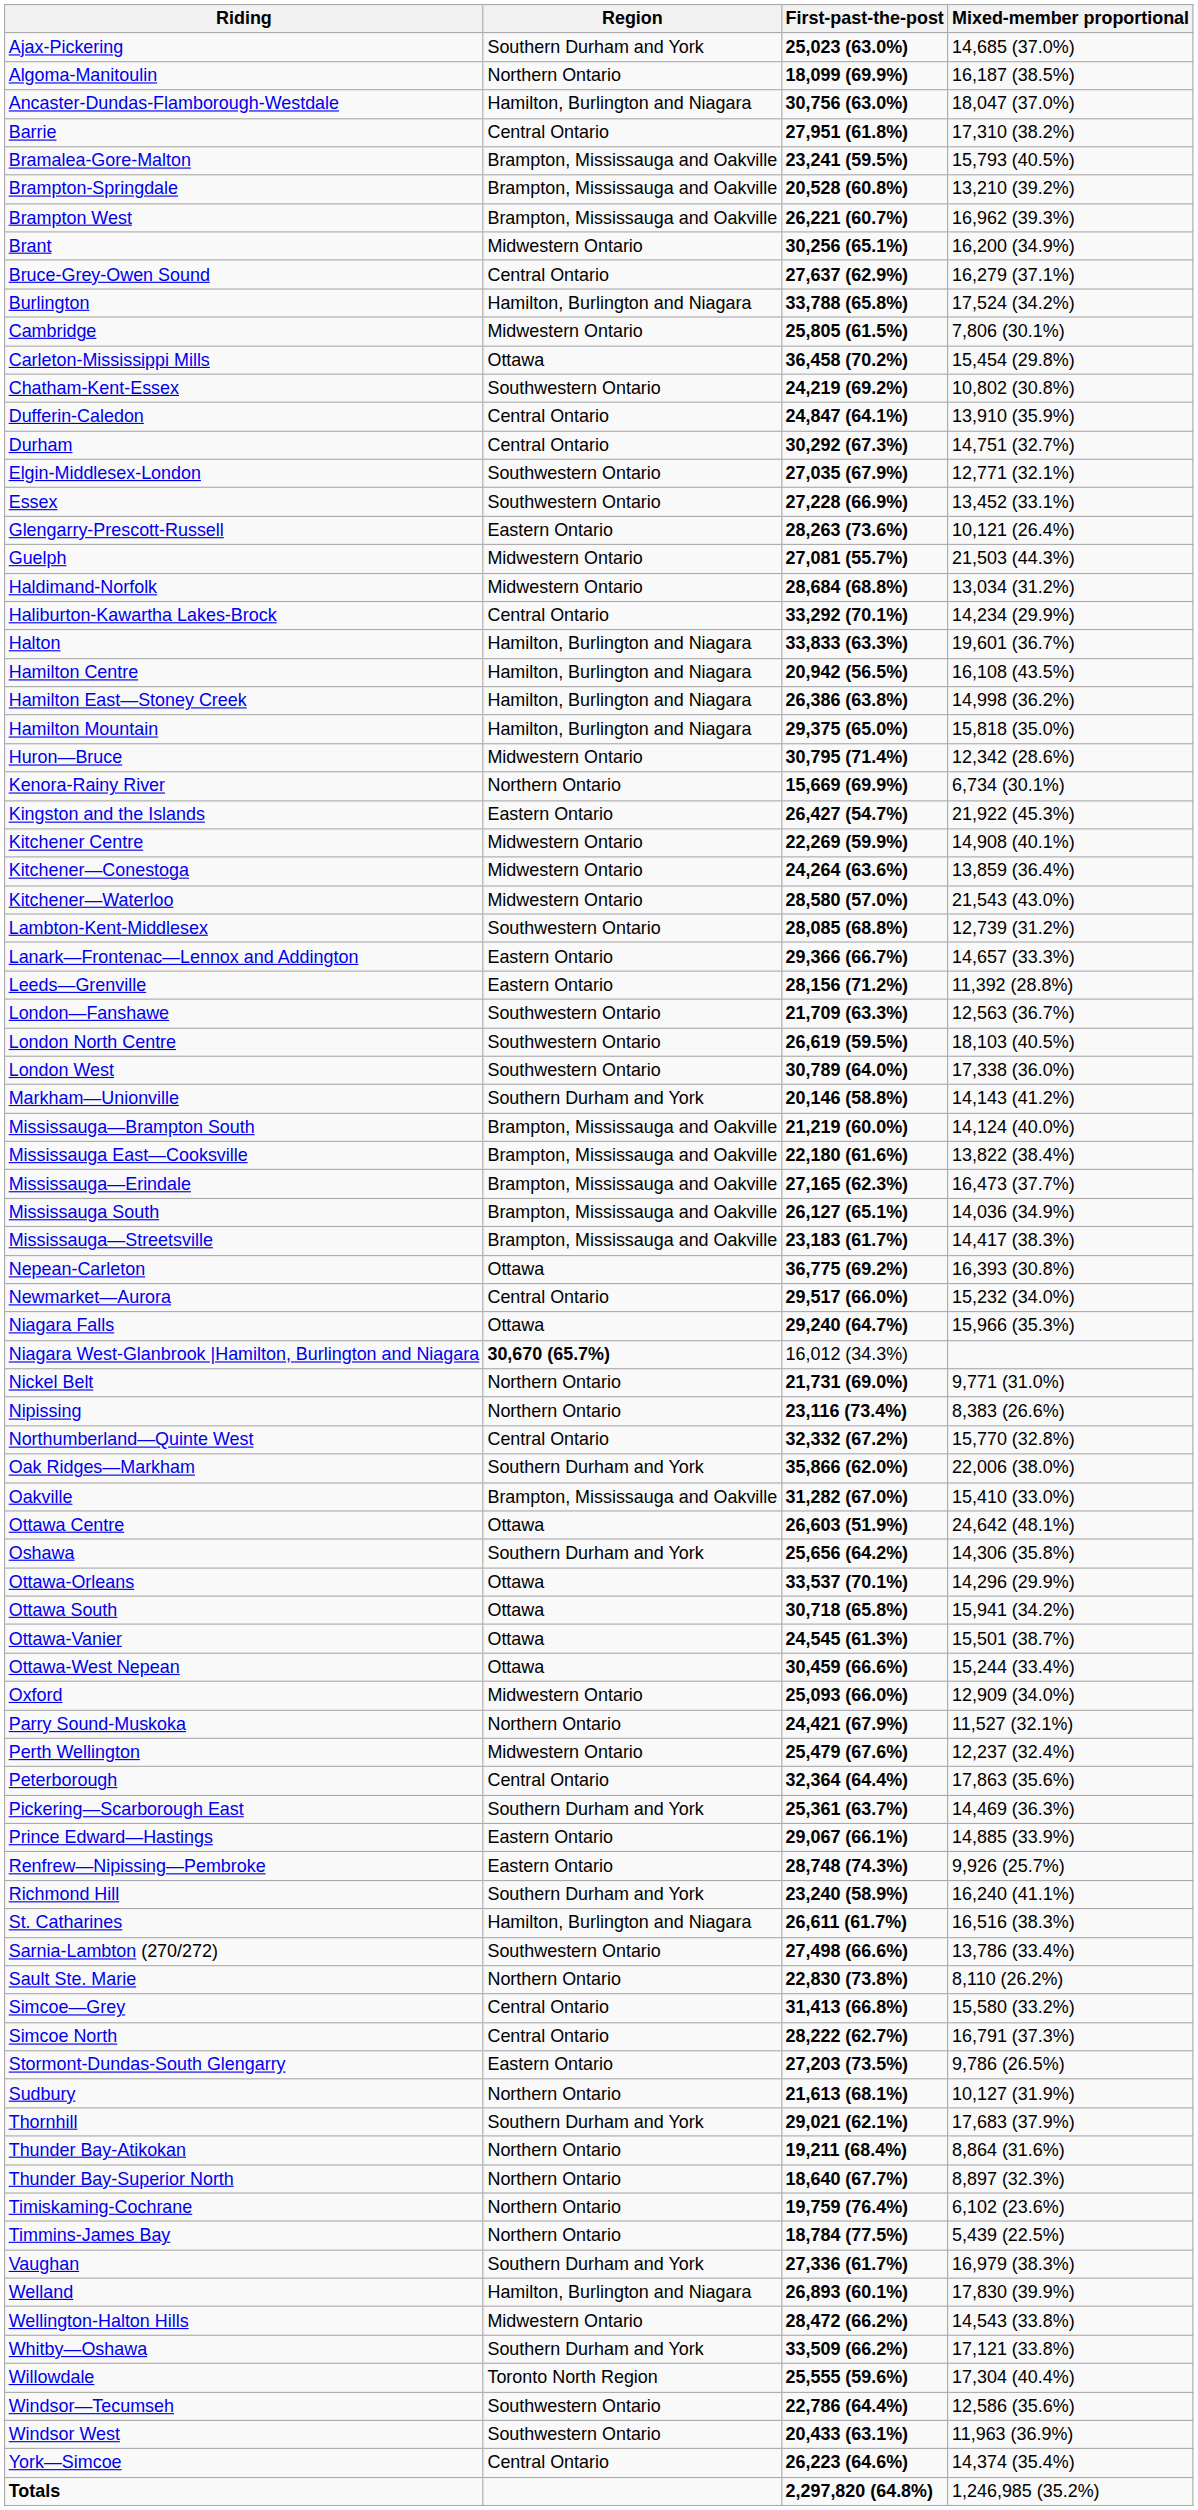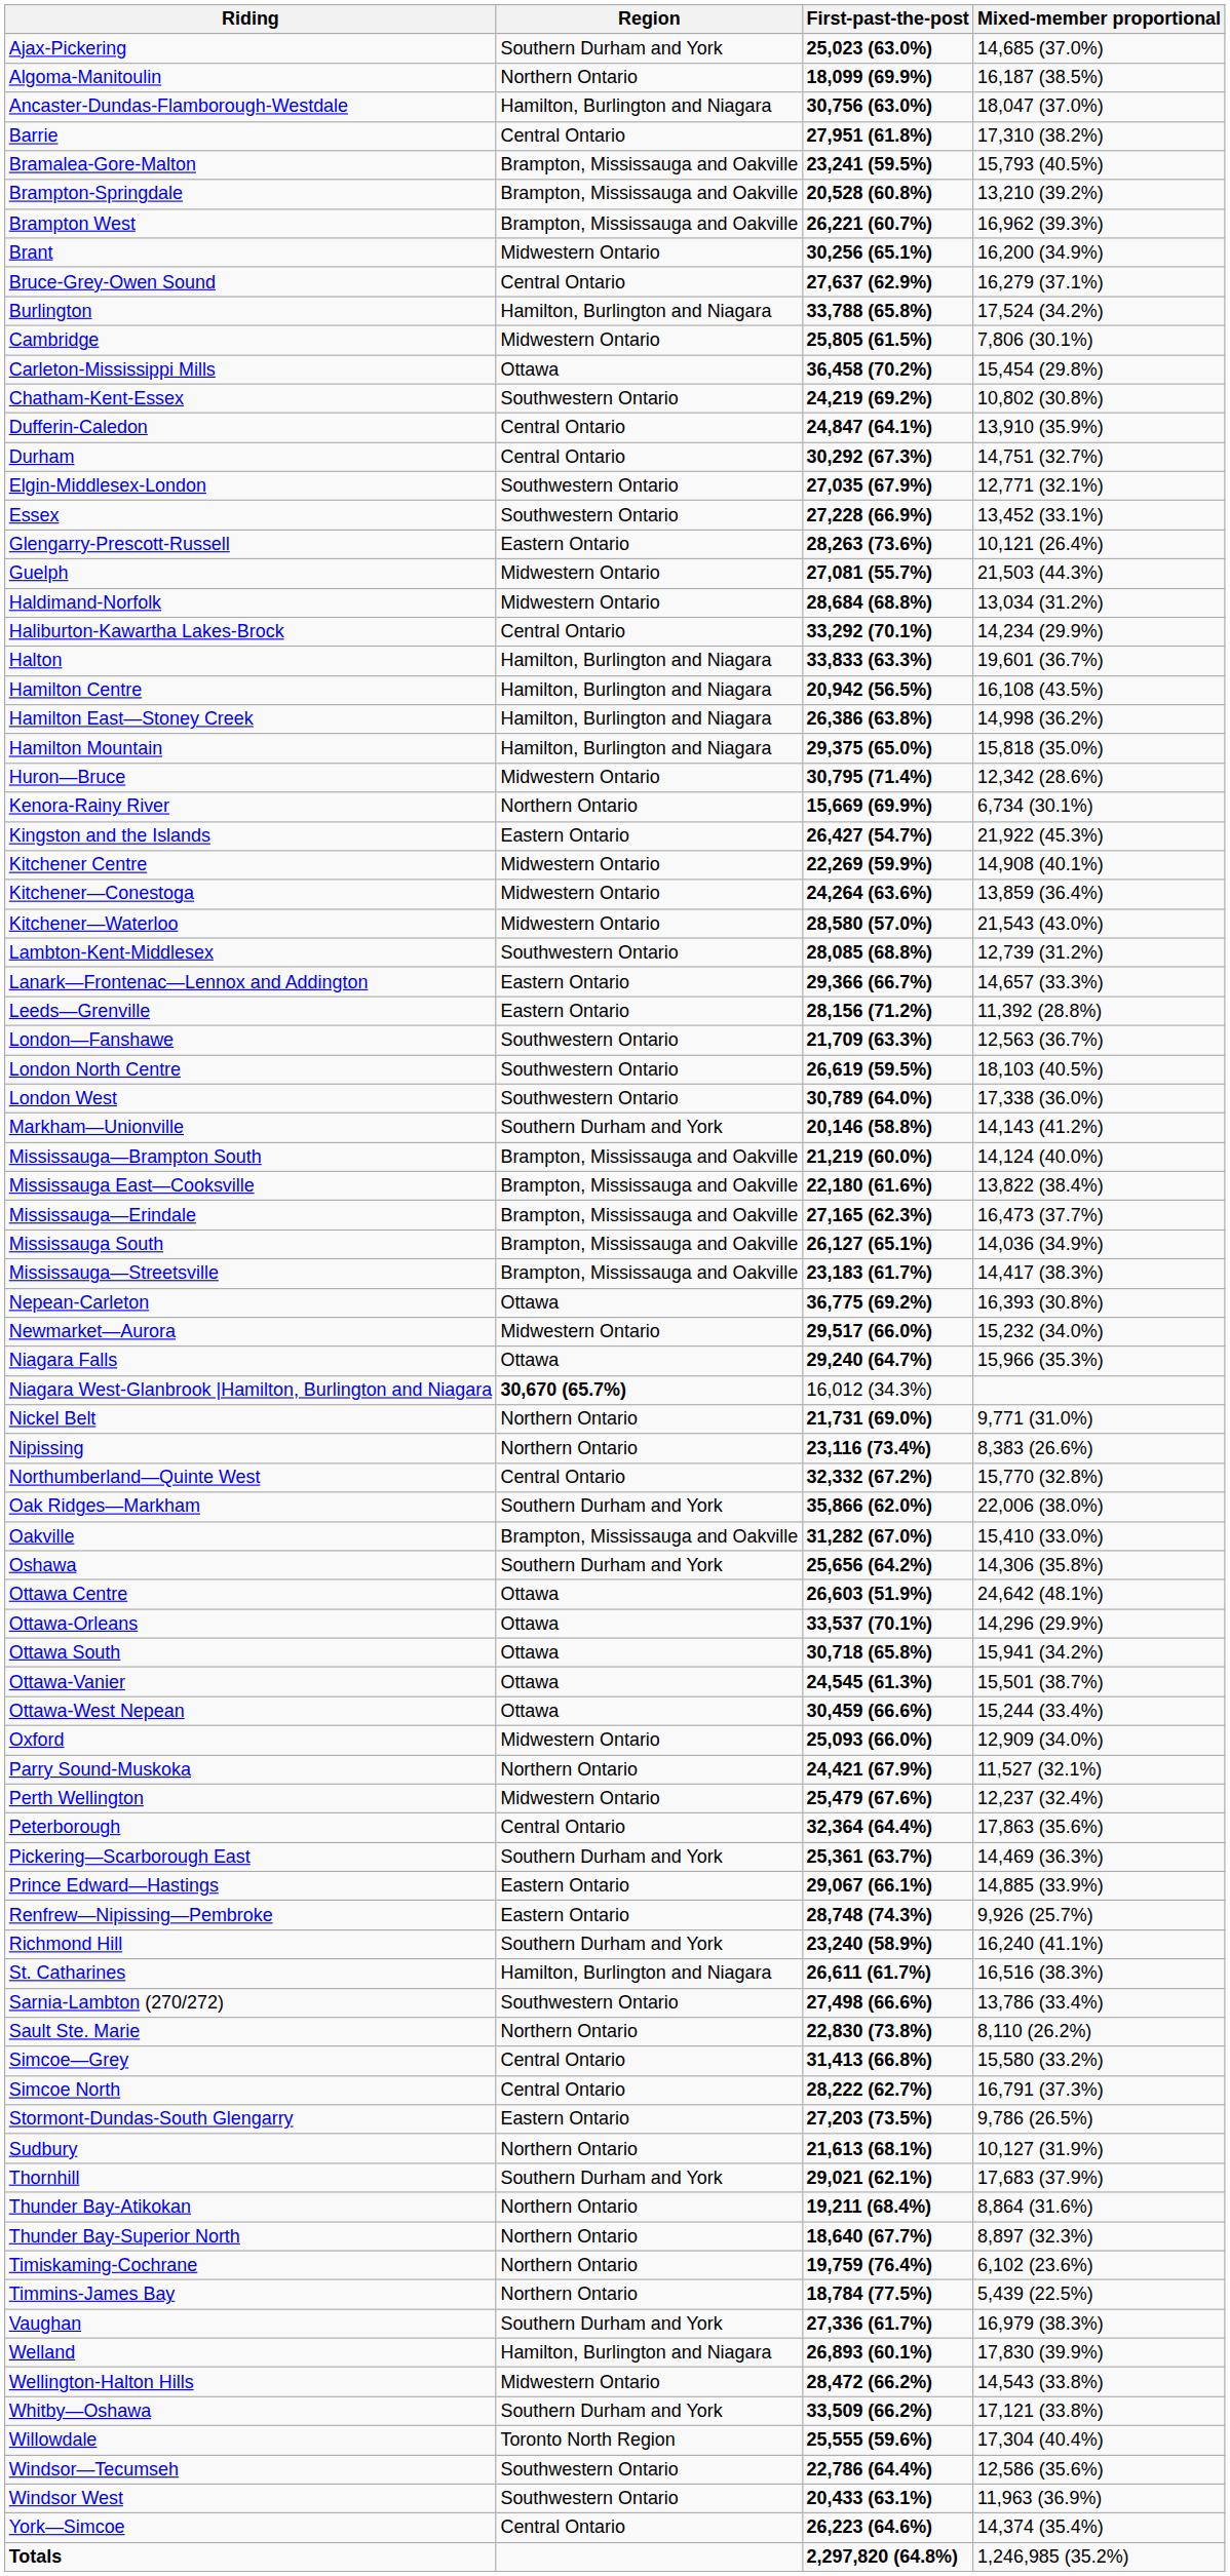Newmarket—Aurora | Region: Central Ontario -> Midwestern Ontario
rows swapped: Oshawa <-> Ottawa Centre
